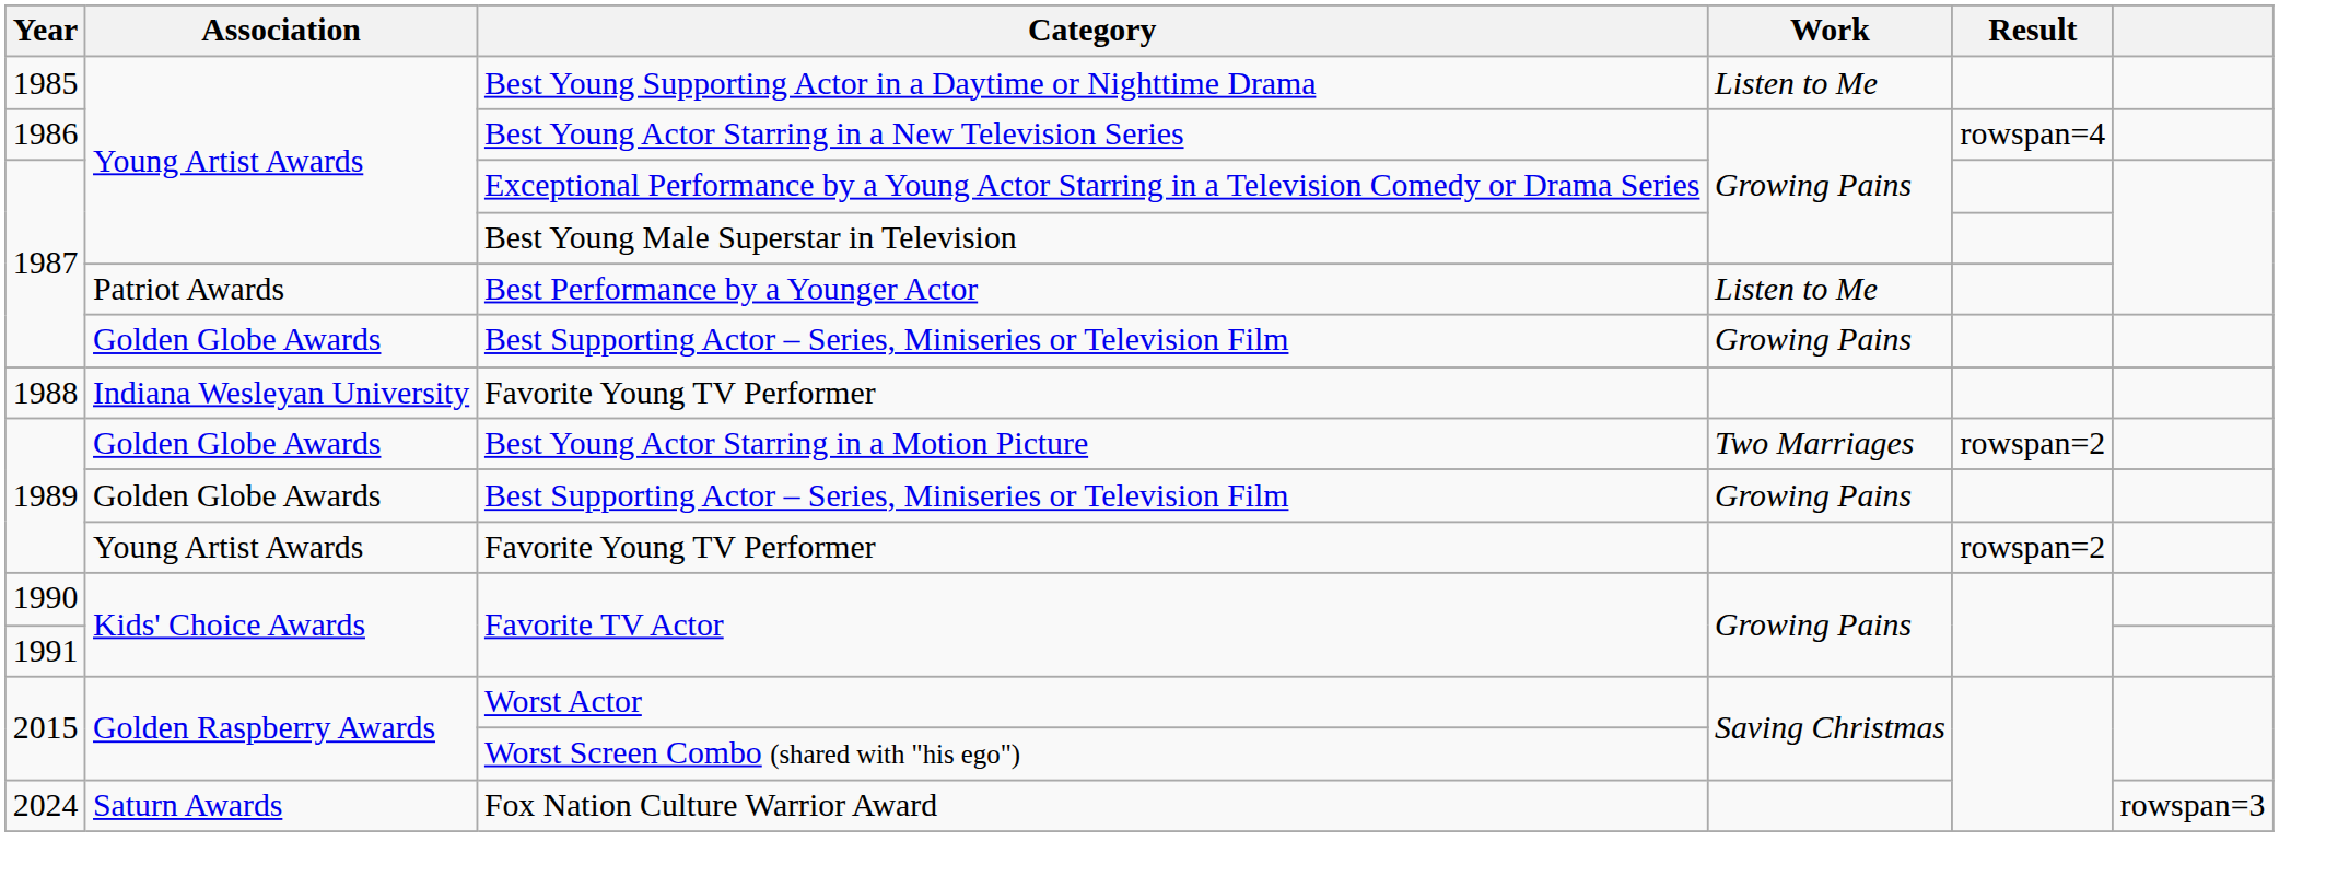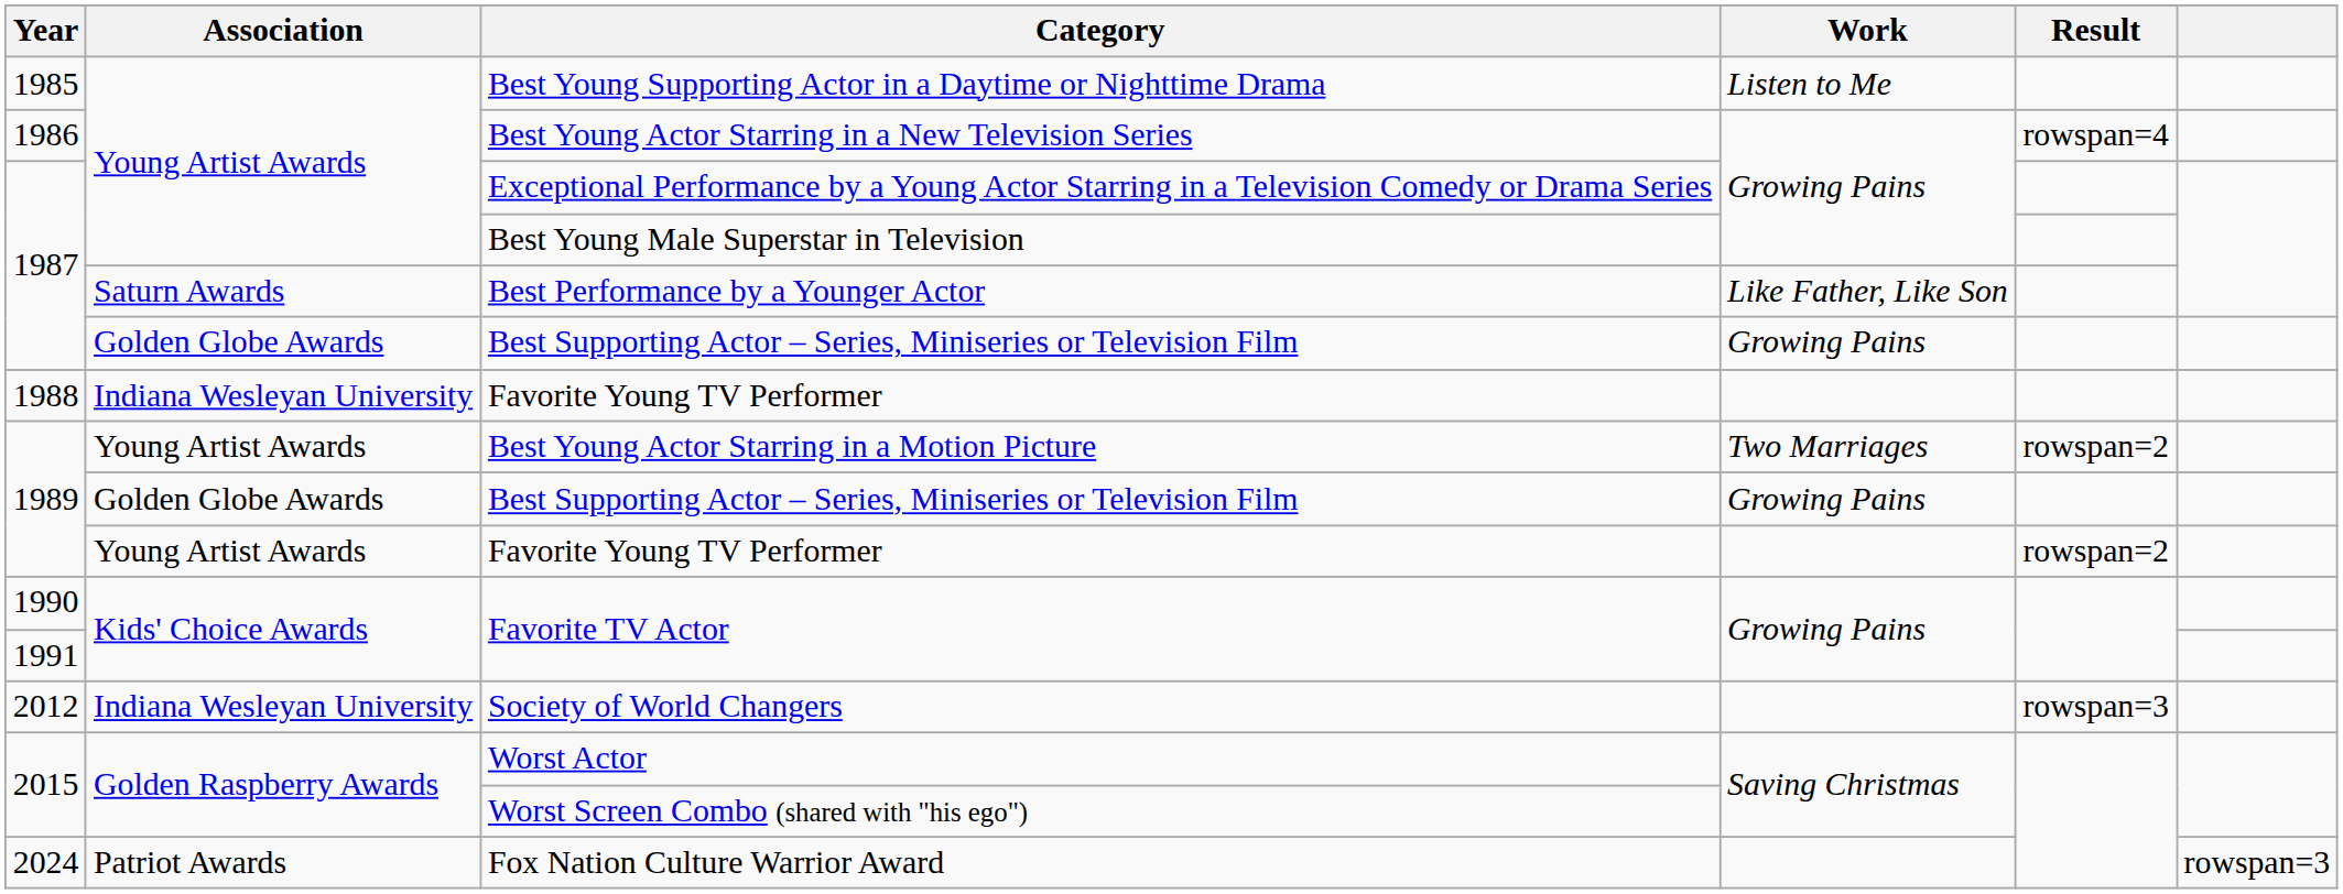Best Performance by a Younger Actor | Association: Patriot Awards -> Saturn Awards
Best Performance by a Younger Actor | Work: Listen to Me -> Like Father, Like Son
Best Young Actor Starring in a Motion Picture | Association: Golden Globe Awards -> Young Artist Awards
+ row: 2012 | Indiana Wesleyan University | Society of World Changers | rowspan=3
Fox Nation Culture Warrior Award | Association: Saturn Awards -> Patriot Awards
